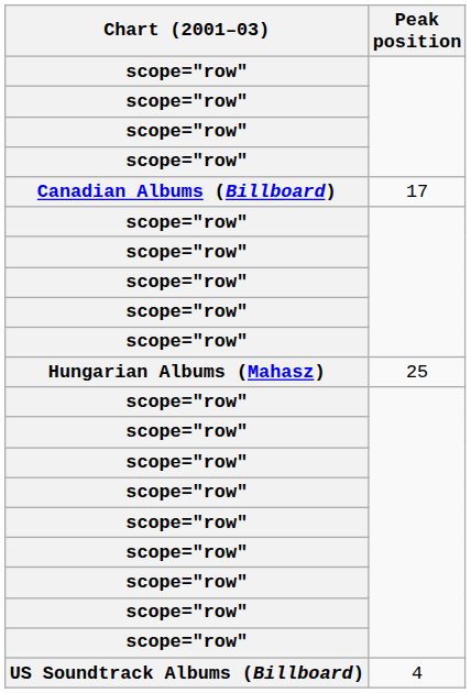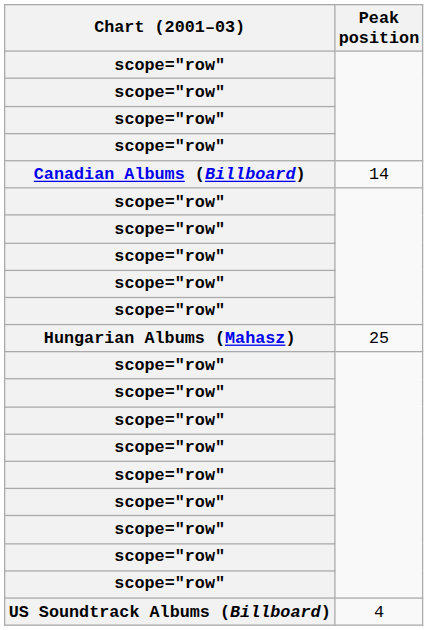Canadian Albums (Billboard) | Peak position: 17 -> 14
